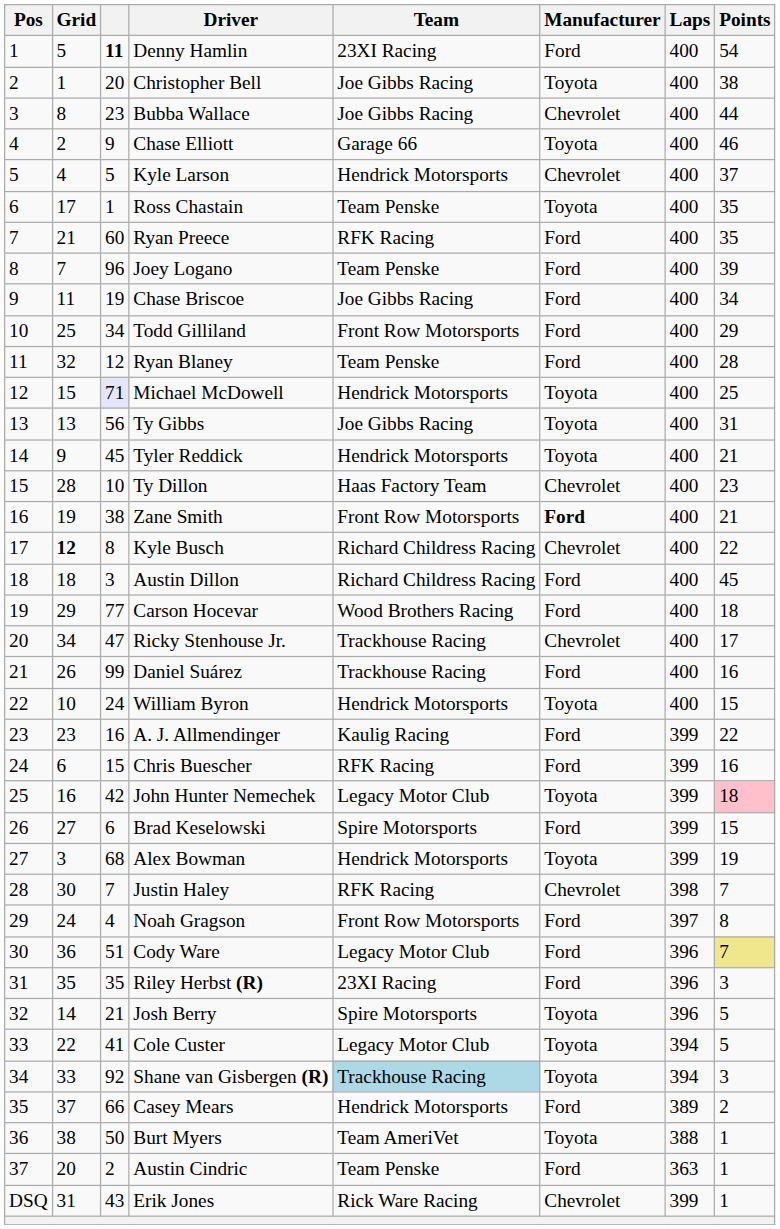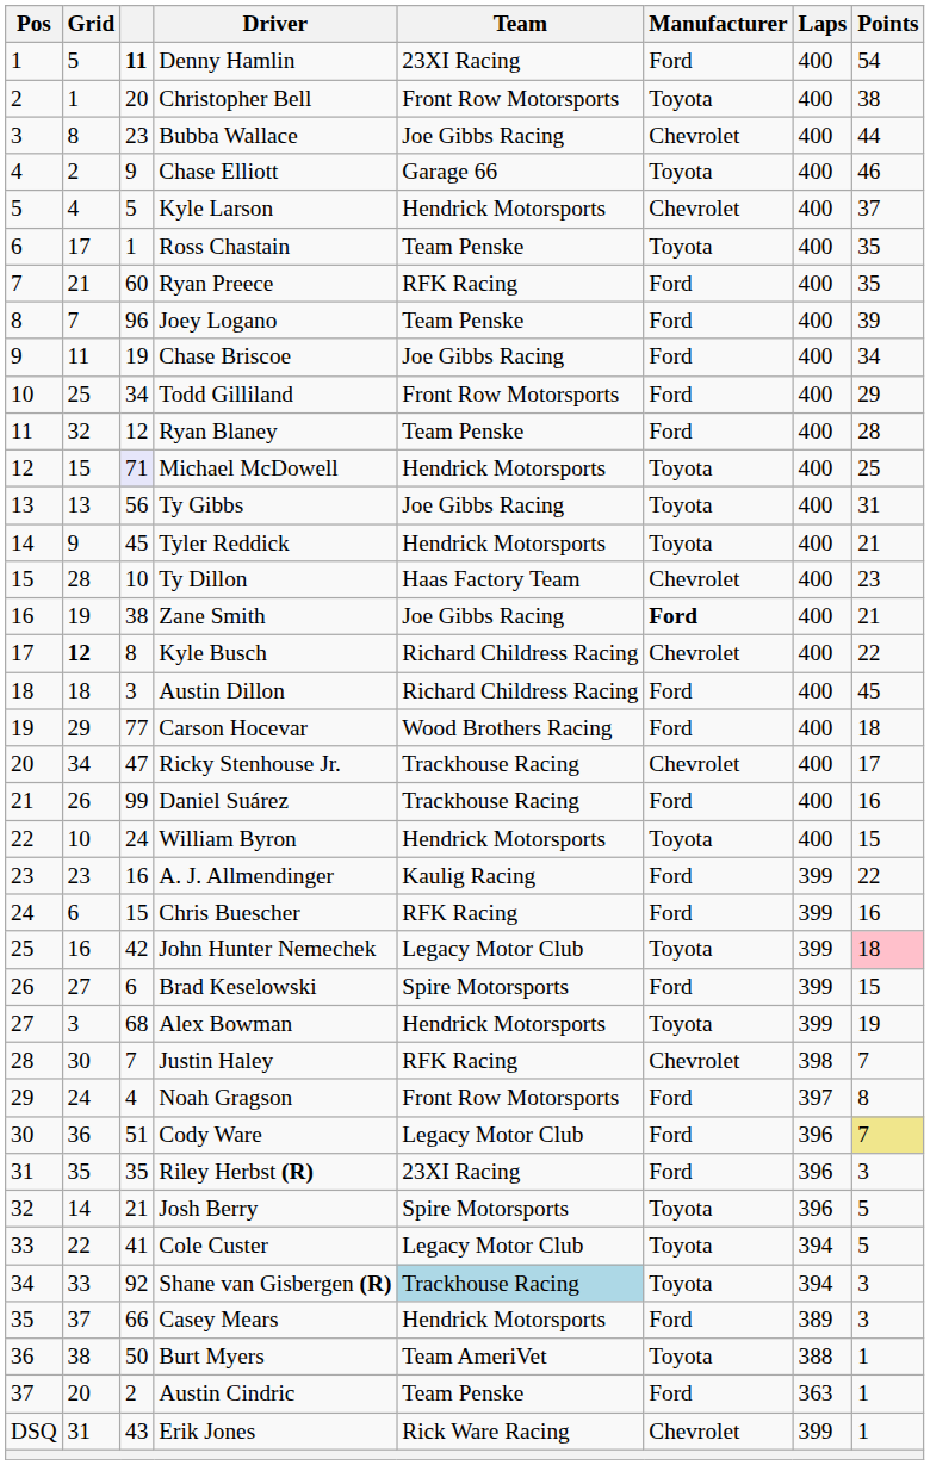Christopher Bell | Team: Joe Gibbs Racing -> Front Row Motorsports
Zane Smith | Team: Front Row Motorsports -> Joe Gibbs Racing
Casey Mears | Points: 2 -> 3
